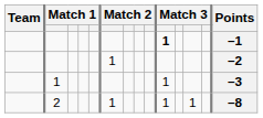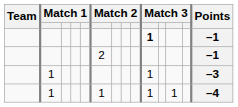row 4 | column 6: 1 -> 2
row 4 | Points: –2 -> –1
row 6 | column 2: 2 -> 1
row 6 | Points: –8 -> –4
